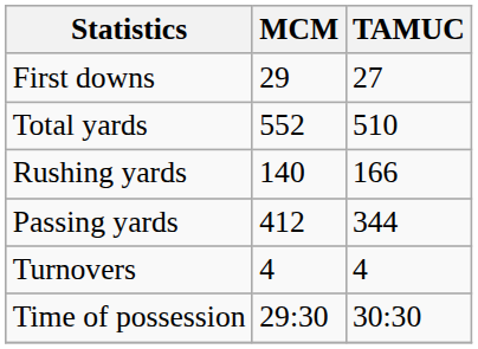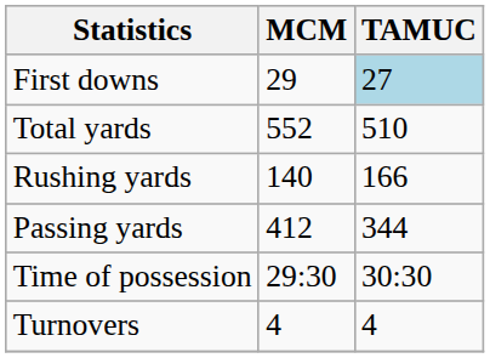First downs | TAMUC: no background -> lightblue background
rows swapped: Turnovers <-> Time of possession
